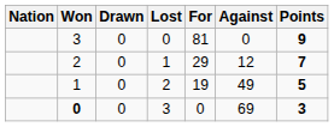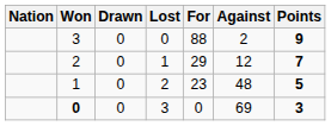row 2 | For: 81 -> 88
row 2 | Against: 0 -> 2
row 4 | For: 19 -> 23
row 4 | Against: 49 -> 48
